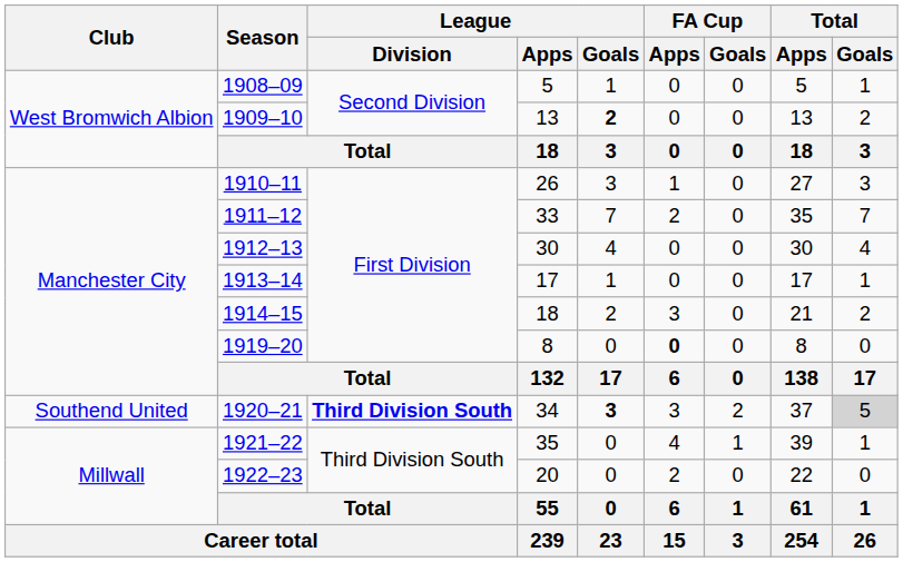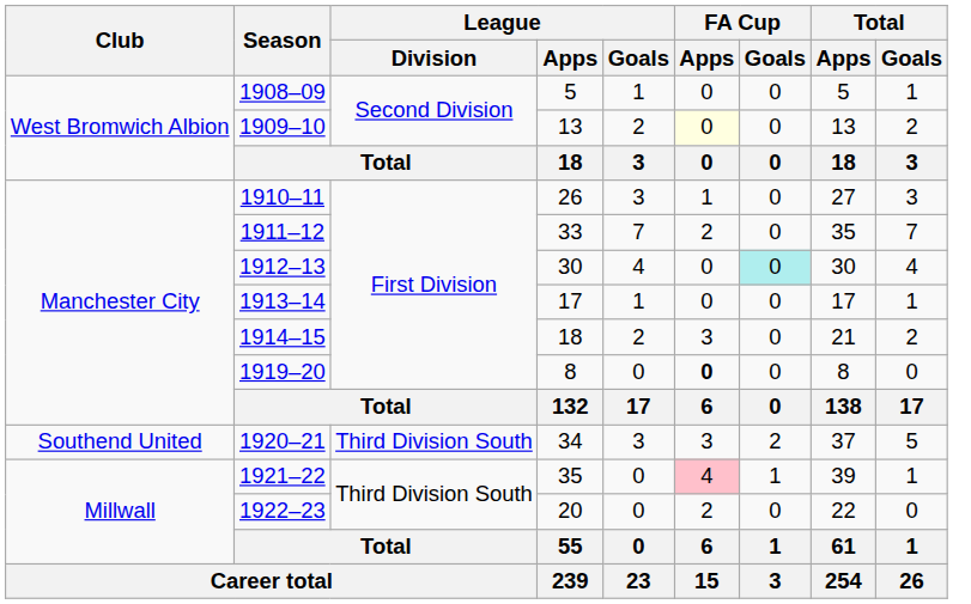1909–10 | League / Goals: bold -> normal
1909–10 | FA Cup / Apps: no background -> lightyellow background
1912–13 | FA Cup / Goals: no background -> paleturquoise background
1920–21 | League / Division: bold -> normal
1920–21 | League / Goals: bold -> normal
1920–21 | Total / Goals: lightgrey background -> no background
1921–22 | FA Cup / Apps: no background -> pink background
